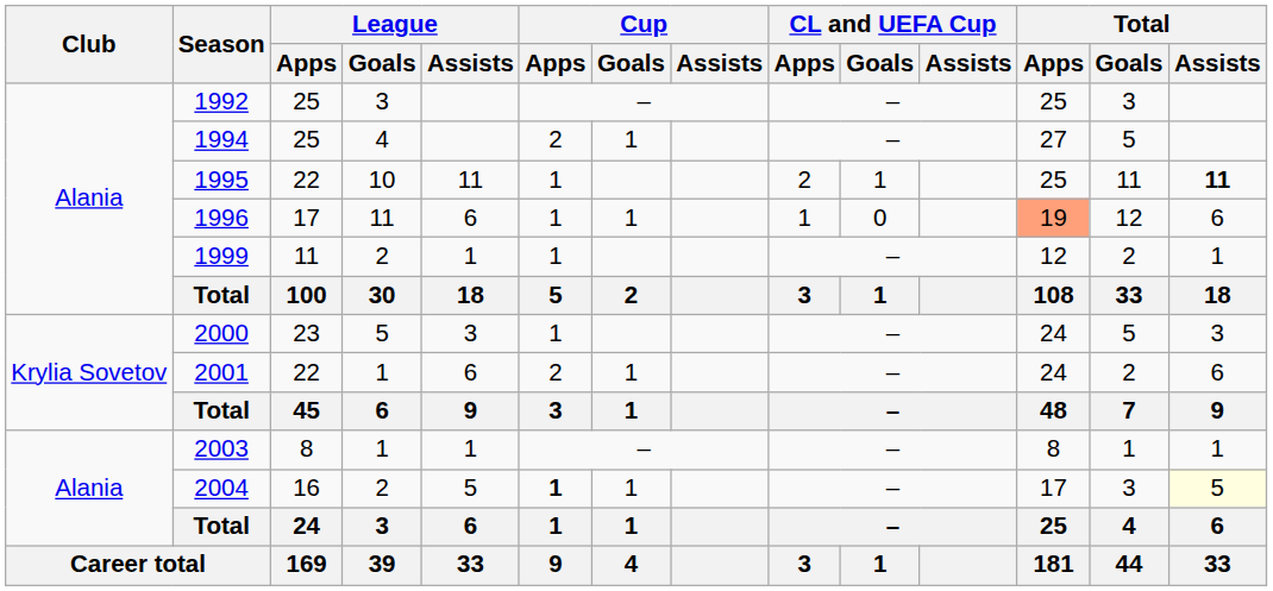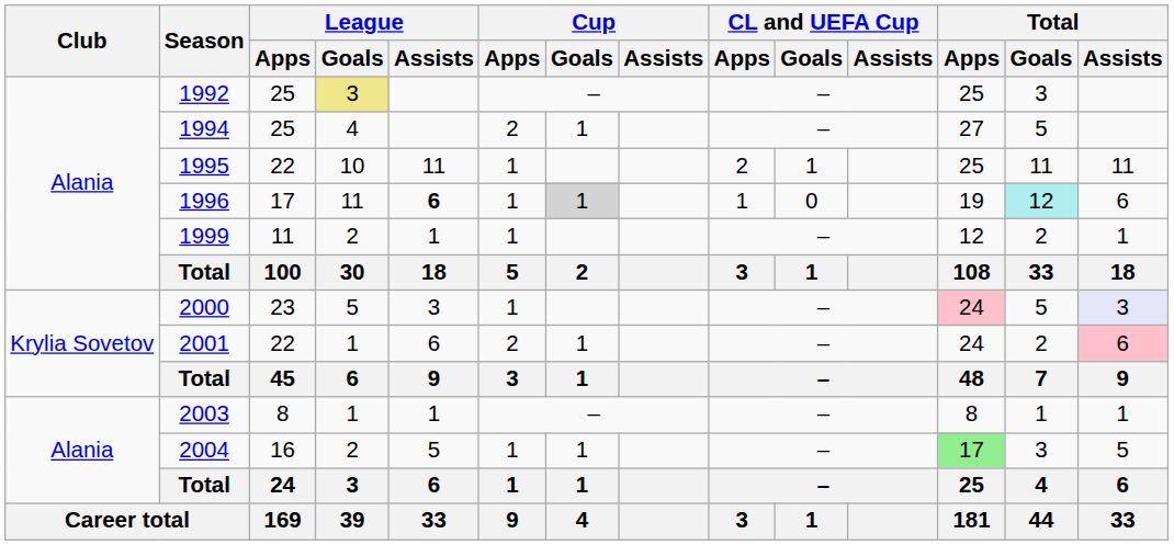1992 | League / Goals: no background -> khaki background
1995 | Total / Assists: bold -> normal
1996 | League / Assists: normal -> bold
1996 | Cup / Goals: no background -> lightgrey background
1996 | Total / Apps: lightsalmon background -> no background
1996 | Total / Goals: no background -> paleturquoise background
2000 | Total / Apps: no background -> pink background
2000 | Total / Assists: no background -> lavender background
2001 | Total / Assists: no background -> pink background
2004 | Cup / Apps: bold -> normal
2004 | Total / Apps: no background -> lightgreen background
2004 | Total / Assists: lightyellow background -> no background
